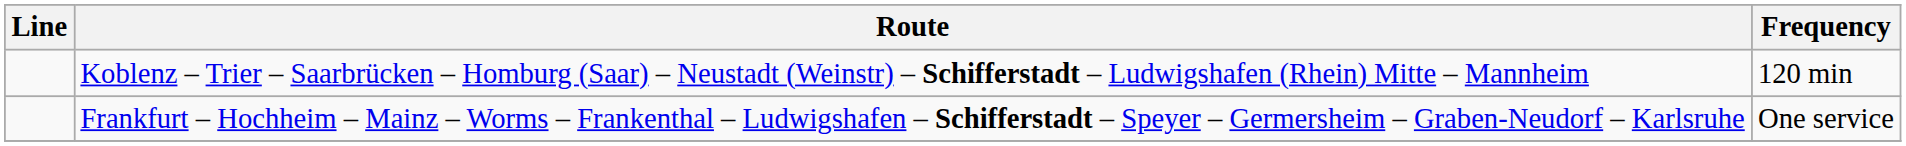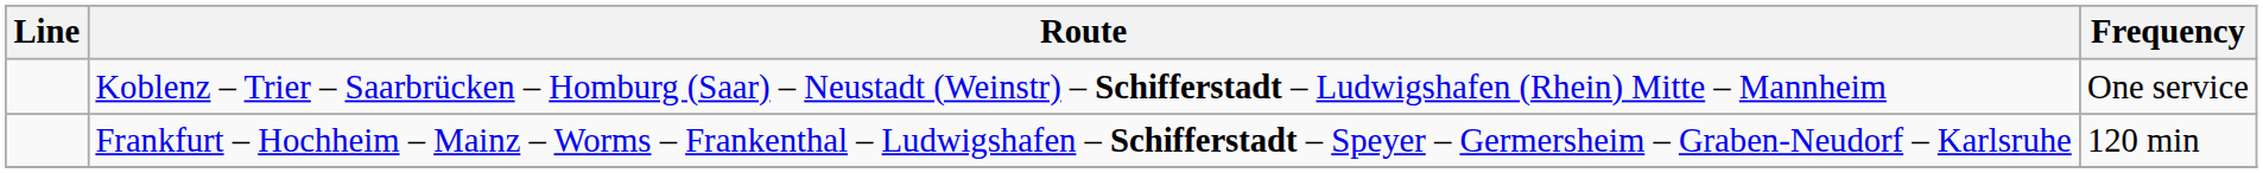row 2 | Frequency: 120 min -> One service
row 3 | Frequency: One service -> 120 min
